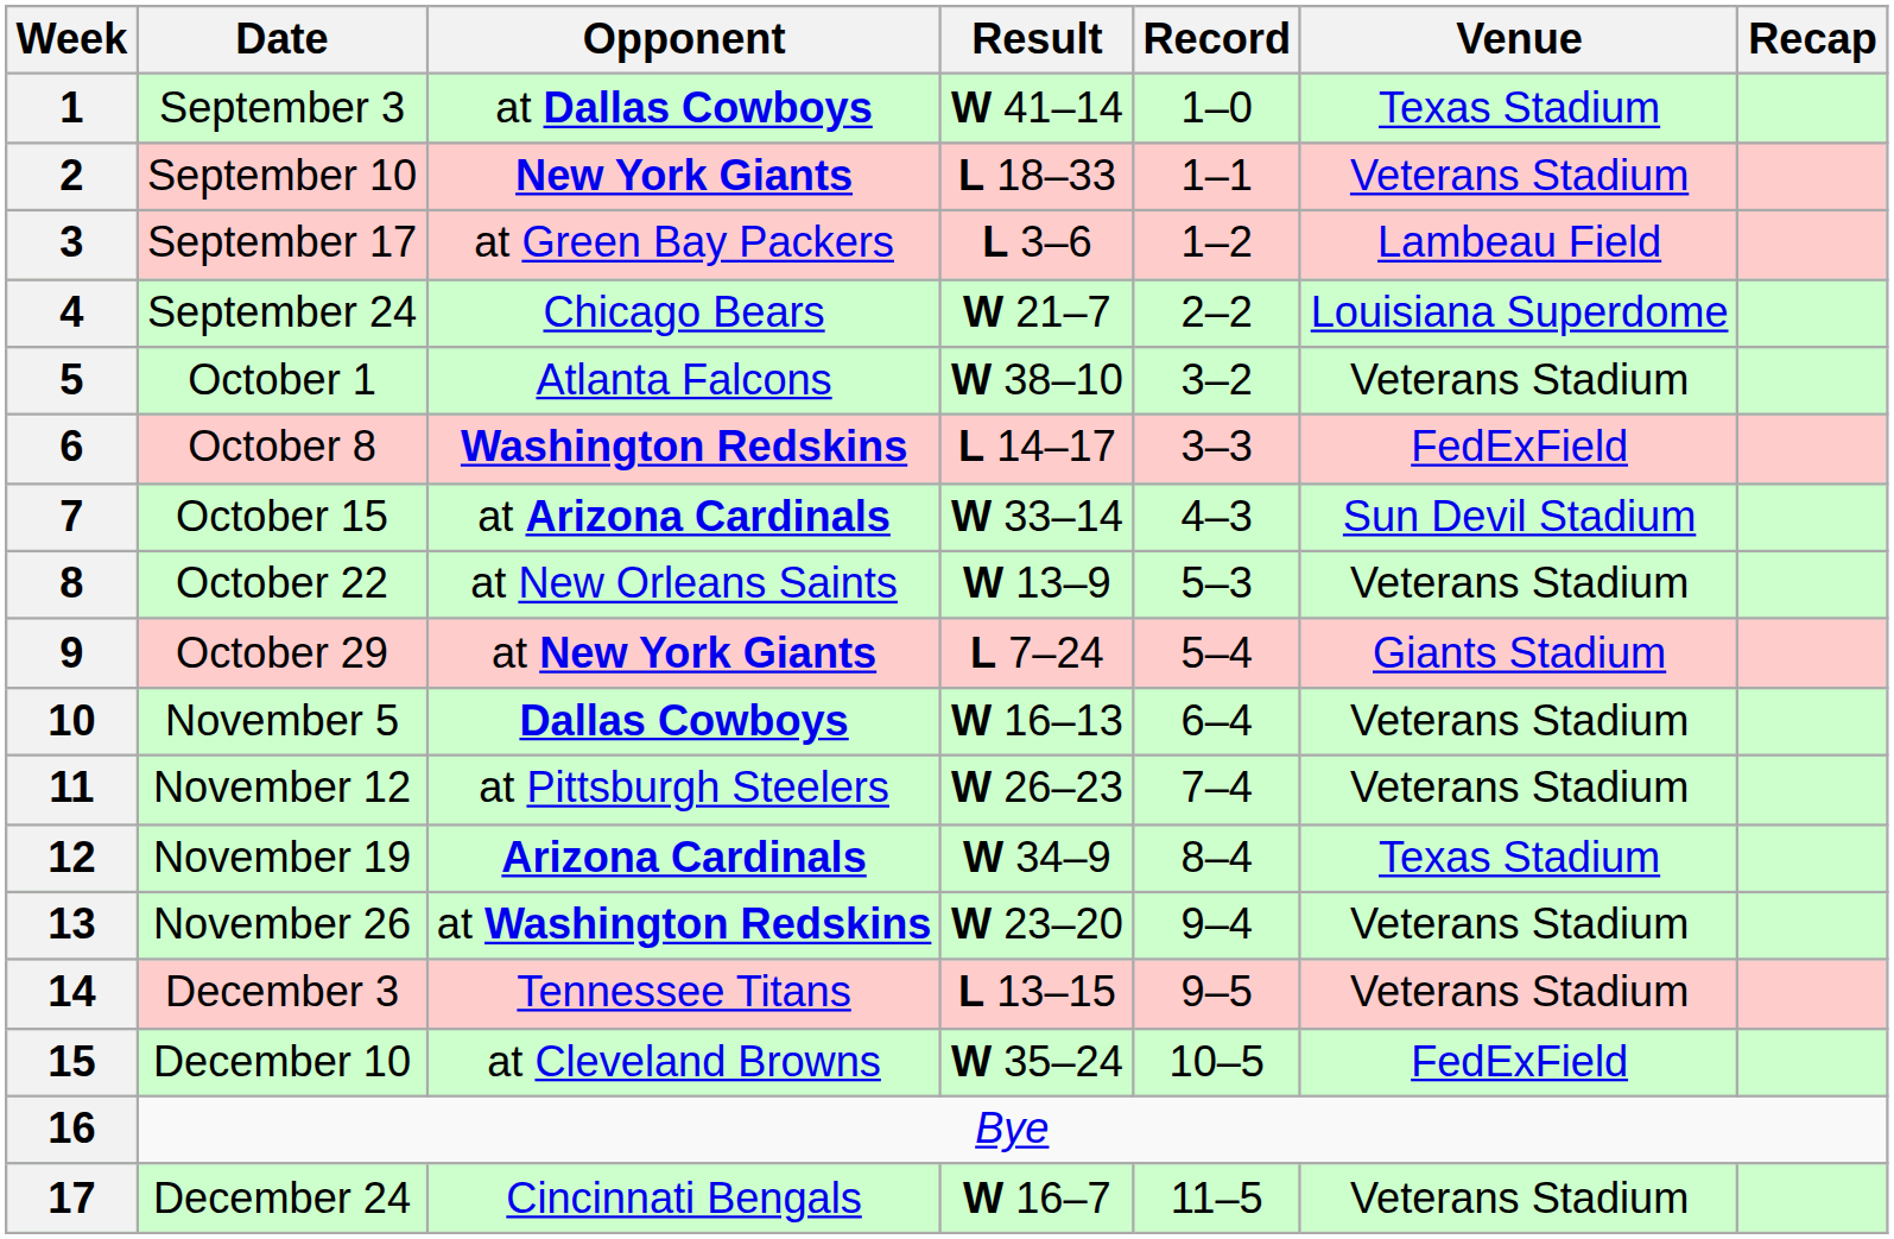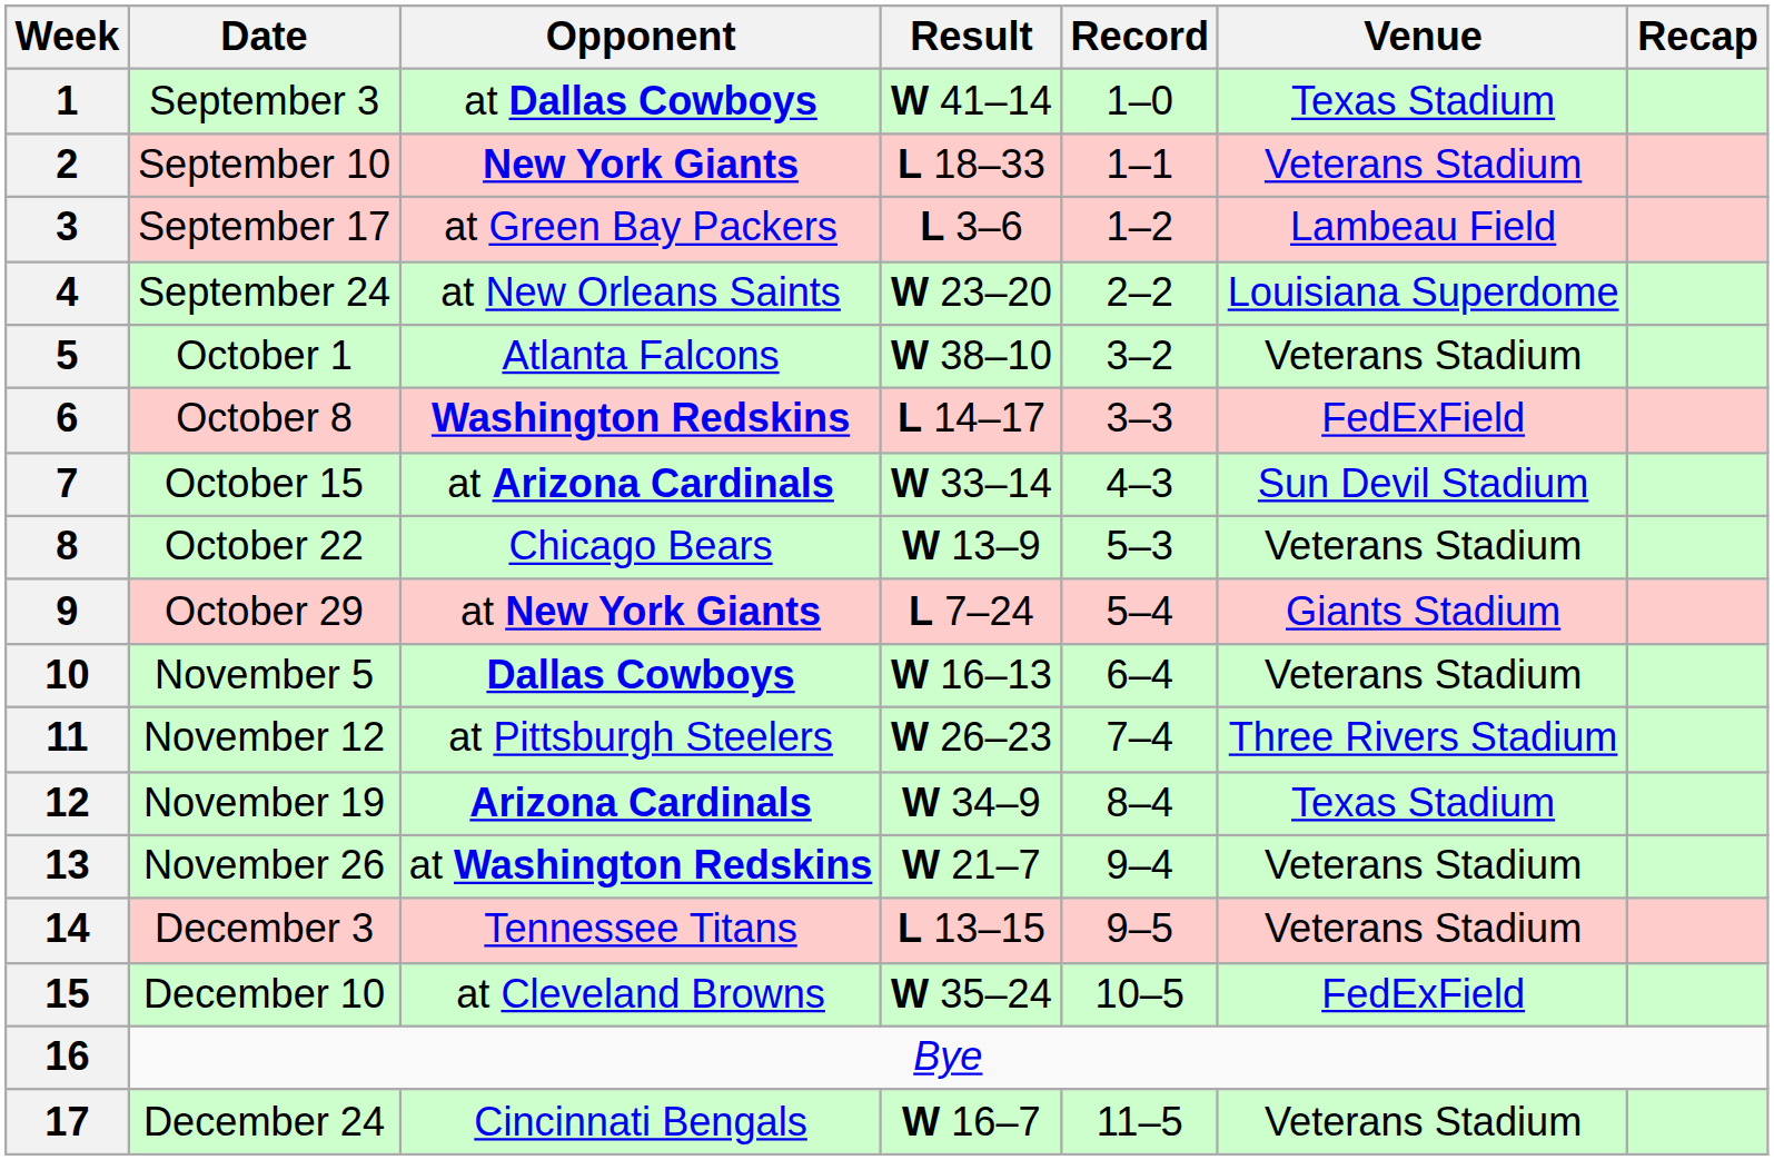4 | Opponent: Chicago Bears -> at New Orleans Saints
4 | Result: W 21–7 -> W 23–20
8 | Opponent: at New Orleans Saints -> Chicago Bears
11 | Venue: Veterans Stadium -> Three Rivers Stadium
13 | Result: W 23–20 -> W 21–7
